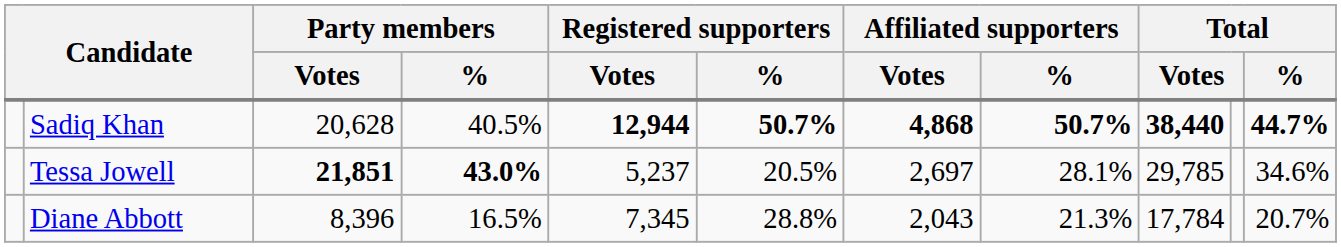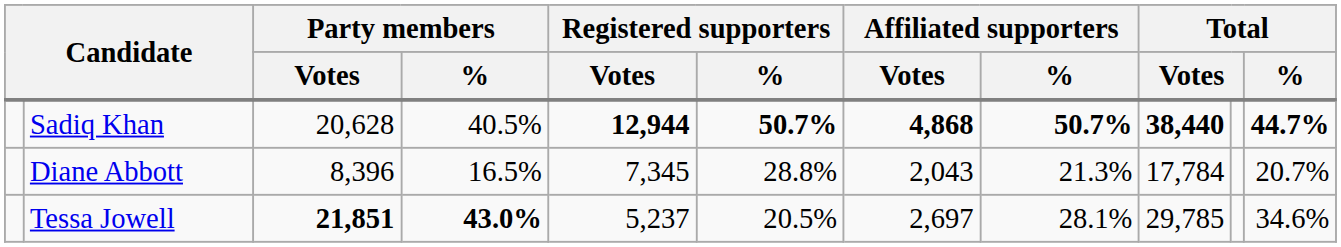rows swapped: Tessa Jowell <-> Diane Abbott
